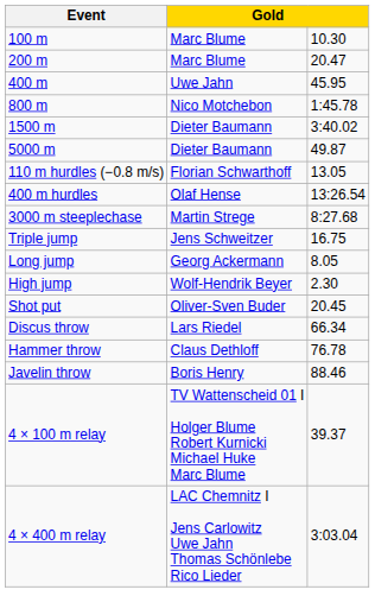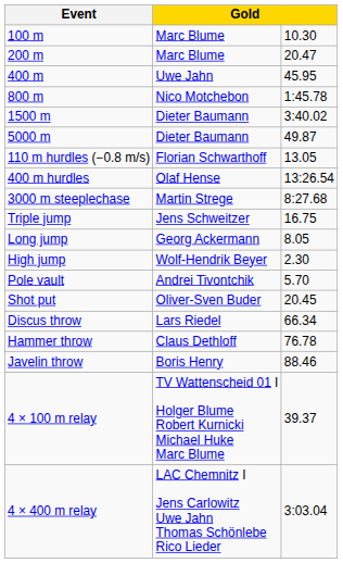+ row: Pole vault | Andrei Tivontchik | 5.70
